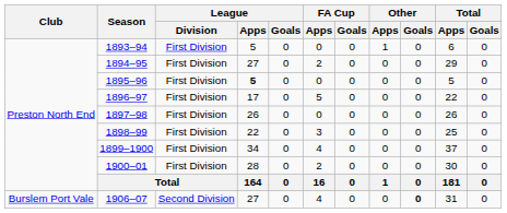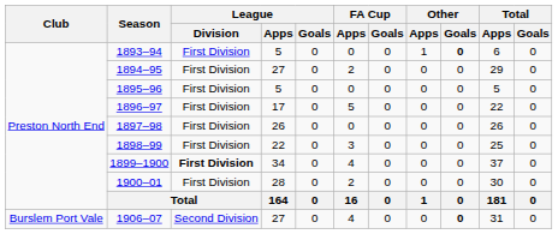1893–94 | Other / Goals: normal -> bold
1895–96 | League / Apps: bold -> normal
1899–1900 | League / Division: normal -> bold
